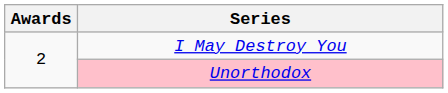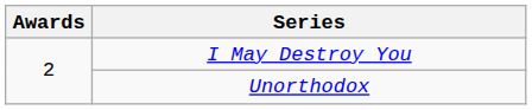Unorthodox | Series: pink background -> no background
